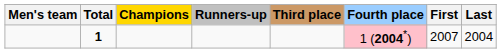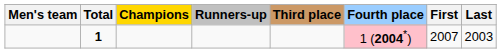row 2 | Last: 2004 -> 2003
